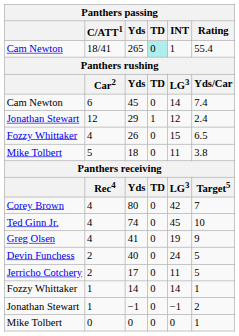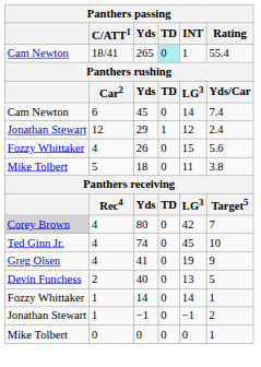26 | Rating: 6.5 -> 5.6
80 | column 1: no background -> lightgrey background
40 | INT: 24 -> 13
- row: Jerricho Cotchery | 2 | 17 | 0 | 11 | 5
